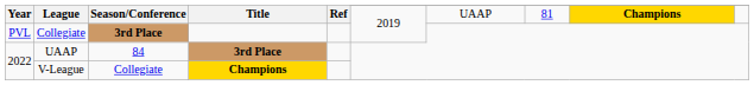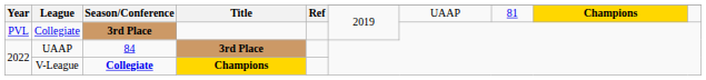V-League | Season/Conference: normal -> bold
